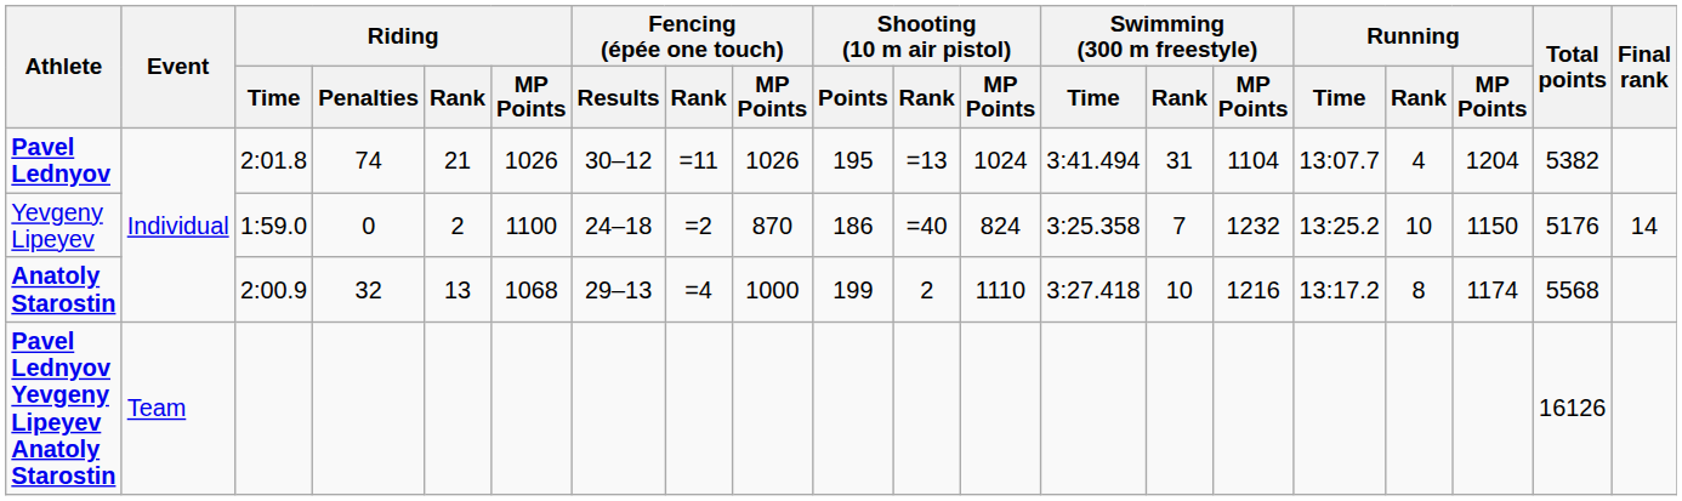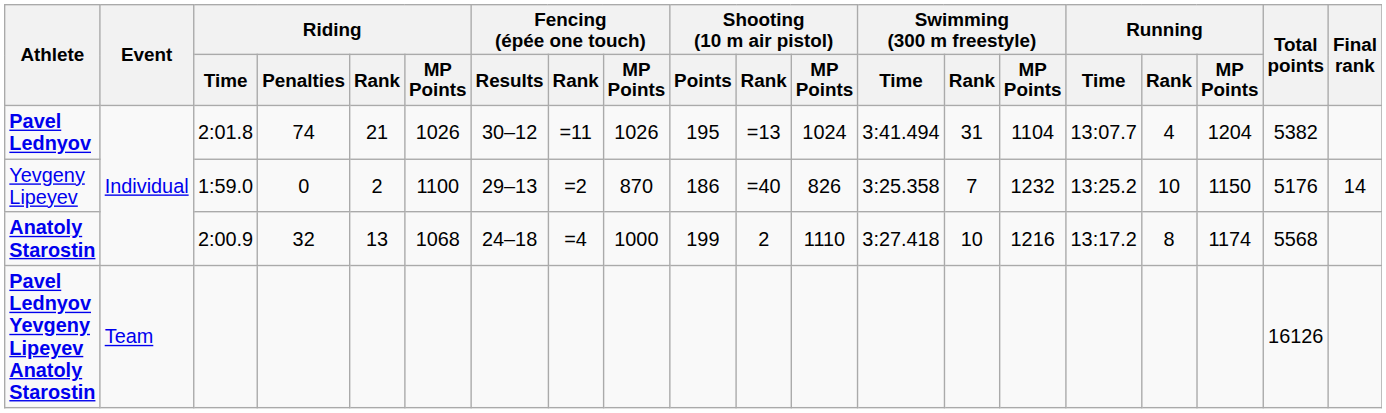Yevgeny Lipeyev | Fencing (épée one touch) / Results: 24–18 -> 29–13
Yevgeny Lipeyev | Shooting (10 m air pistol) / MP Points: 824 -> 826
Anatoly Starostin | Fencing (épée one touch) / Results: 29–13 -> 24–18
